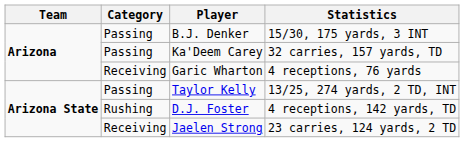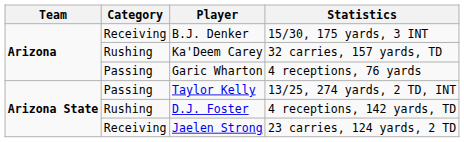B.J. Denker | Category: Passing -> Receiving
Ka'Deem Carey | Category: Passing -> Rushing
Garic Wharton | Category: Receiving -> Passing
